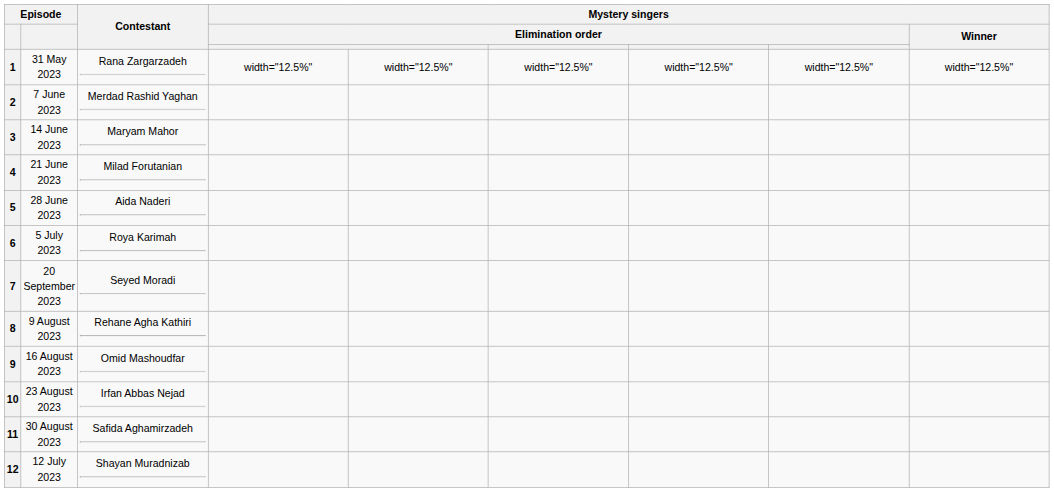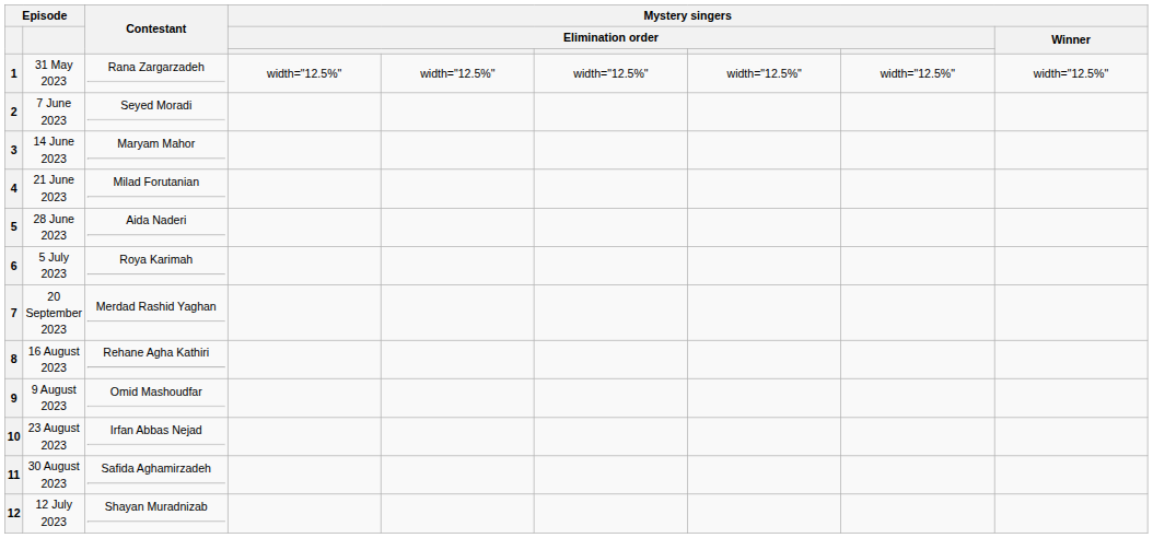2 | Contestant: Merdad Rashid Yaghan -> Seyed Moradi
7 | Contestant: Seyed Moradi -> Merdad Rashid Yaghan
8 | column 2: 9 August 2023 -> 16 August 2023
9 | column 2: 16 August 2023 -> 9 August 2023
